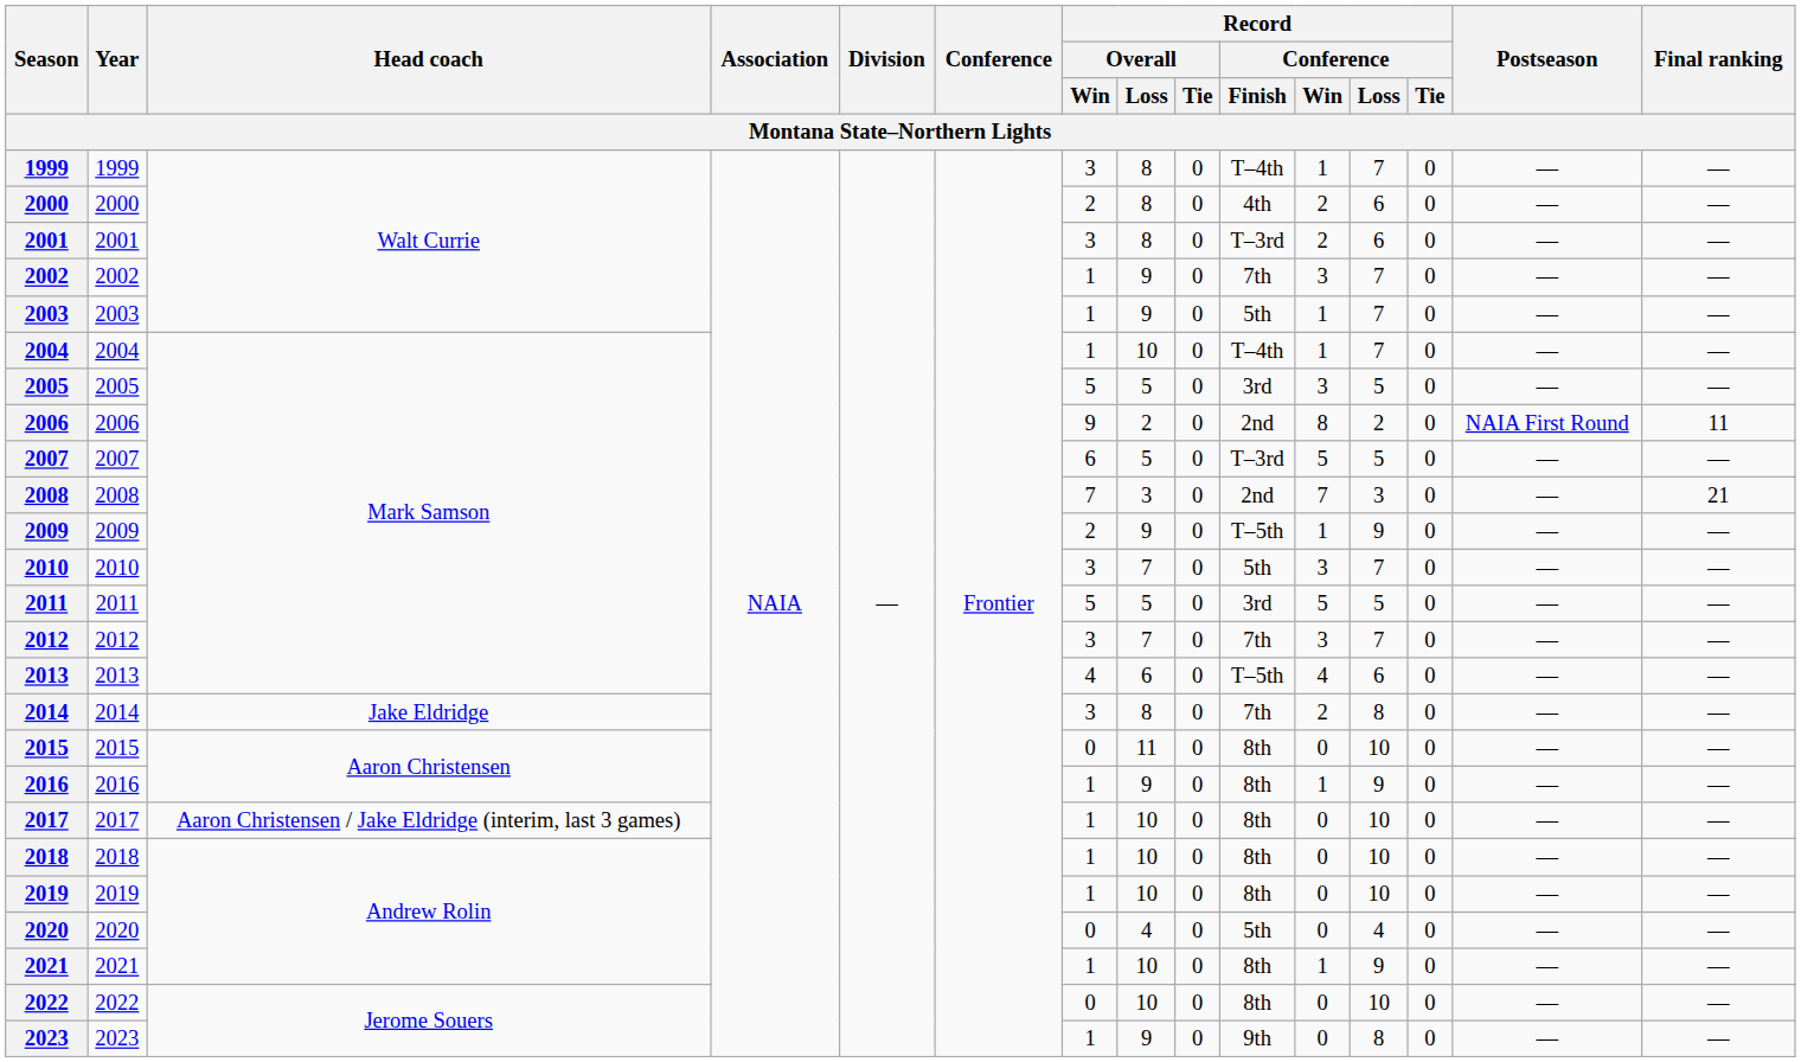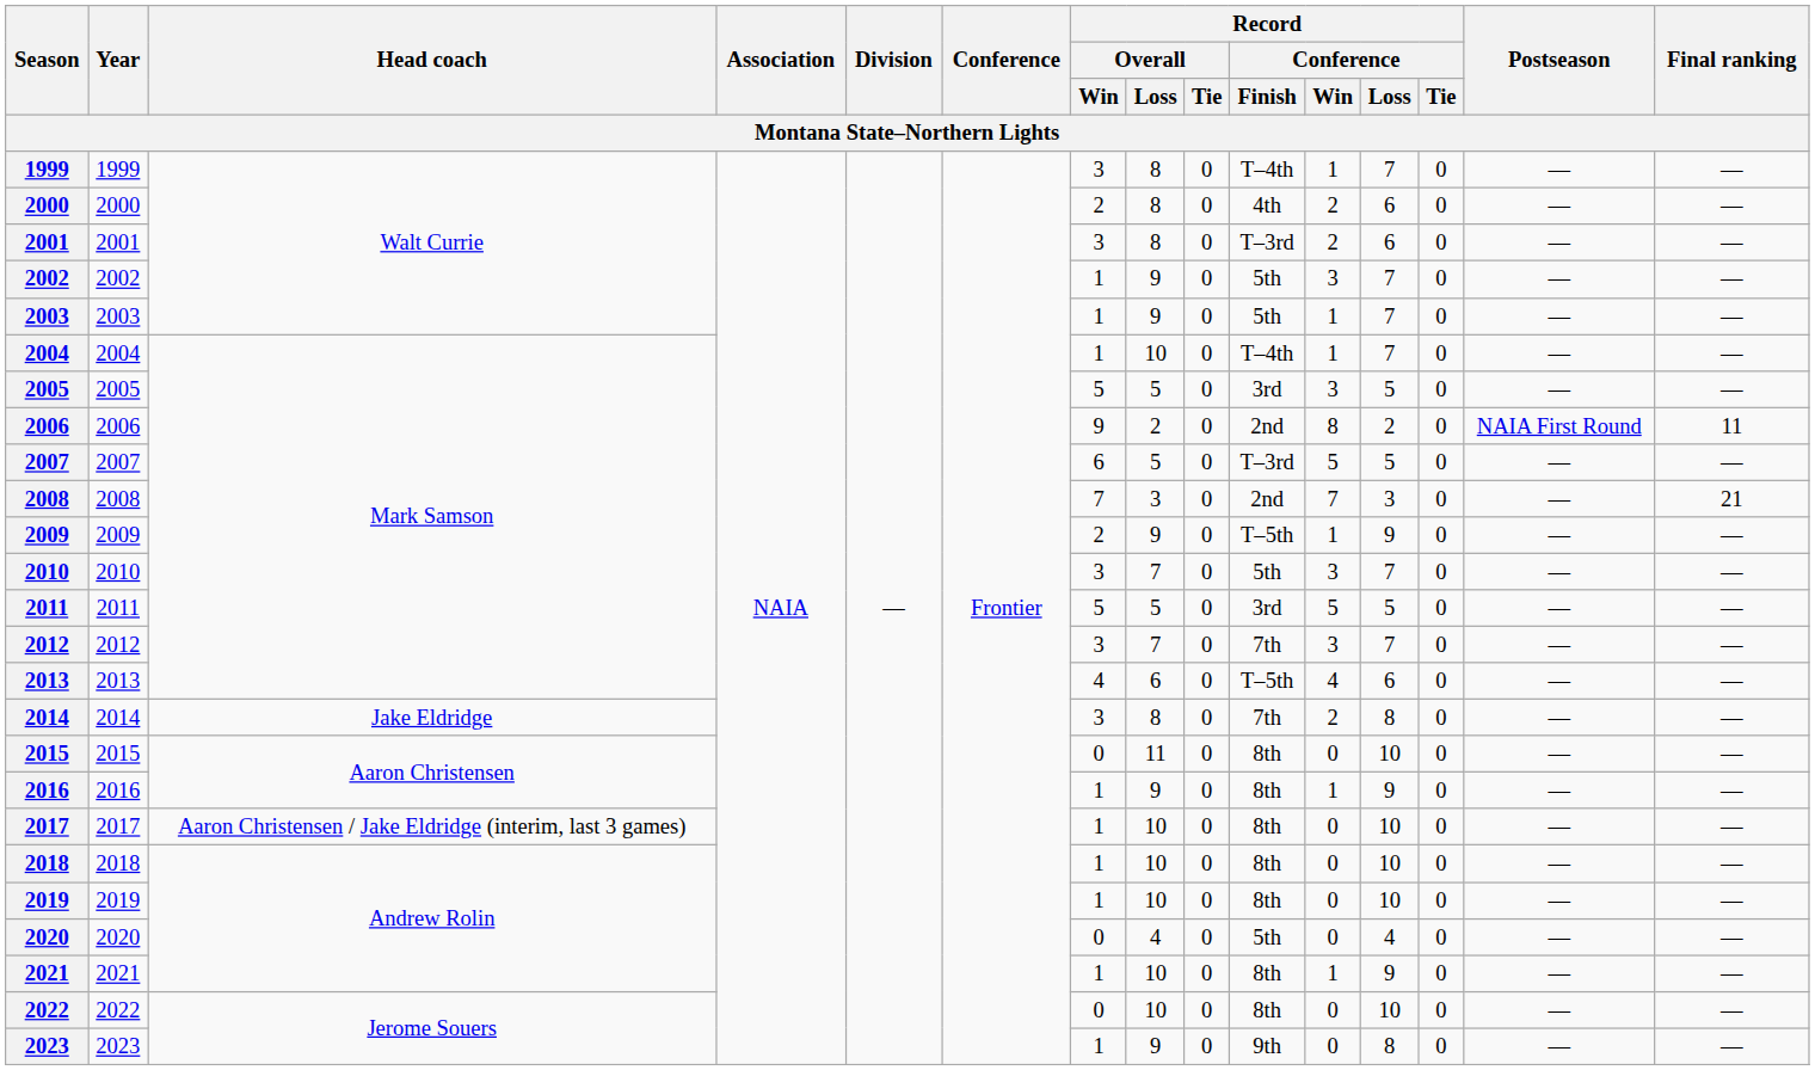row 8 | Record / Conference / Finish: 7th -> 5th
